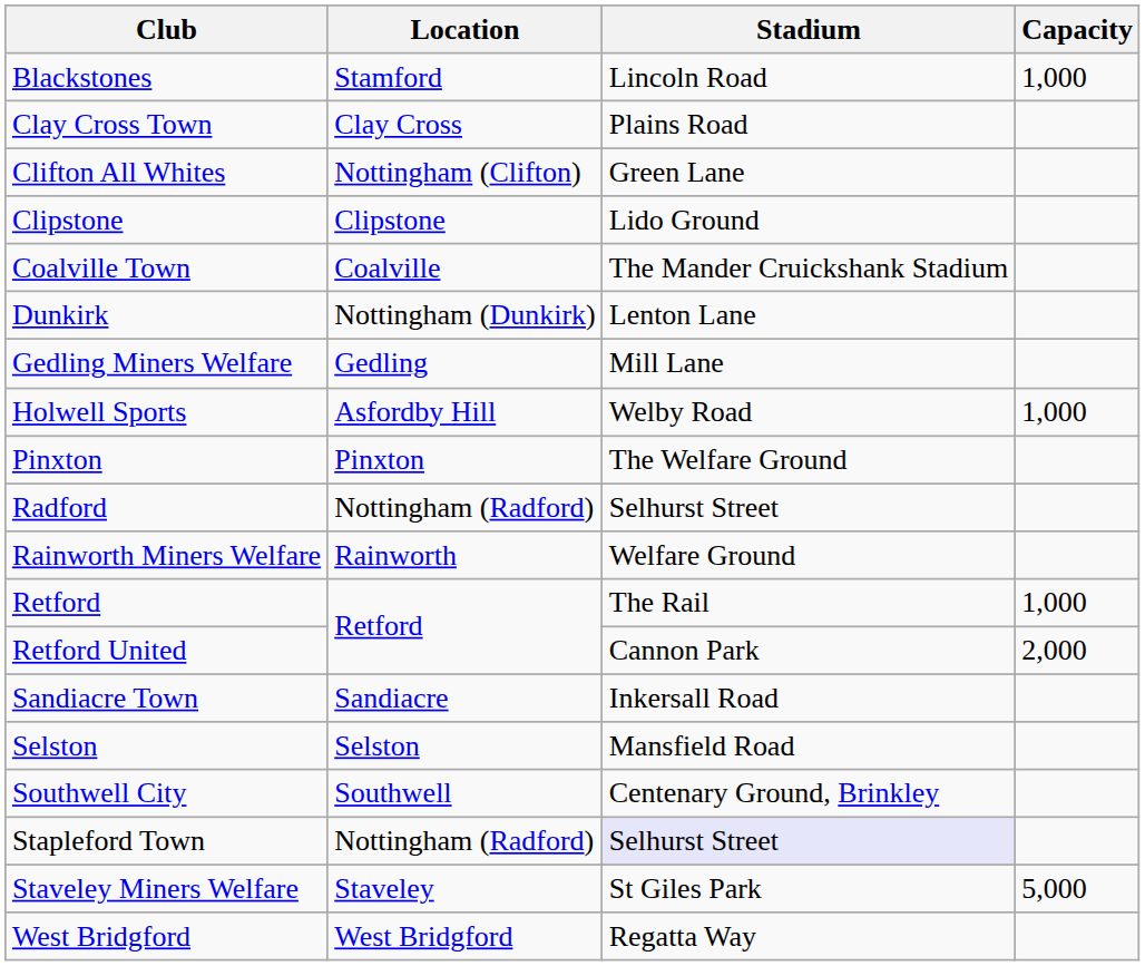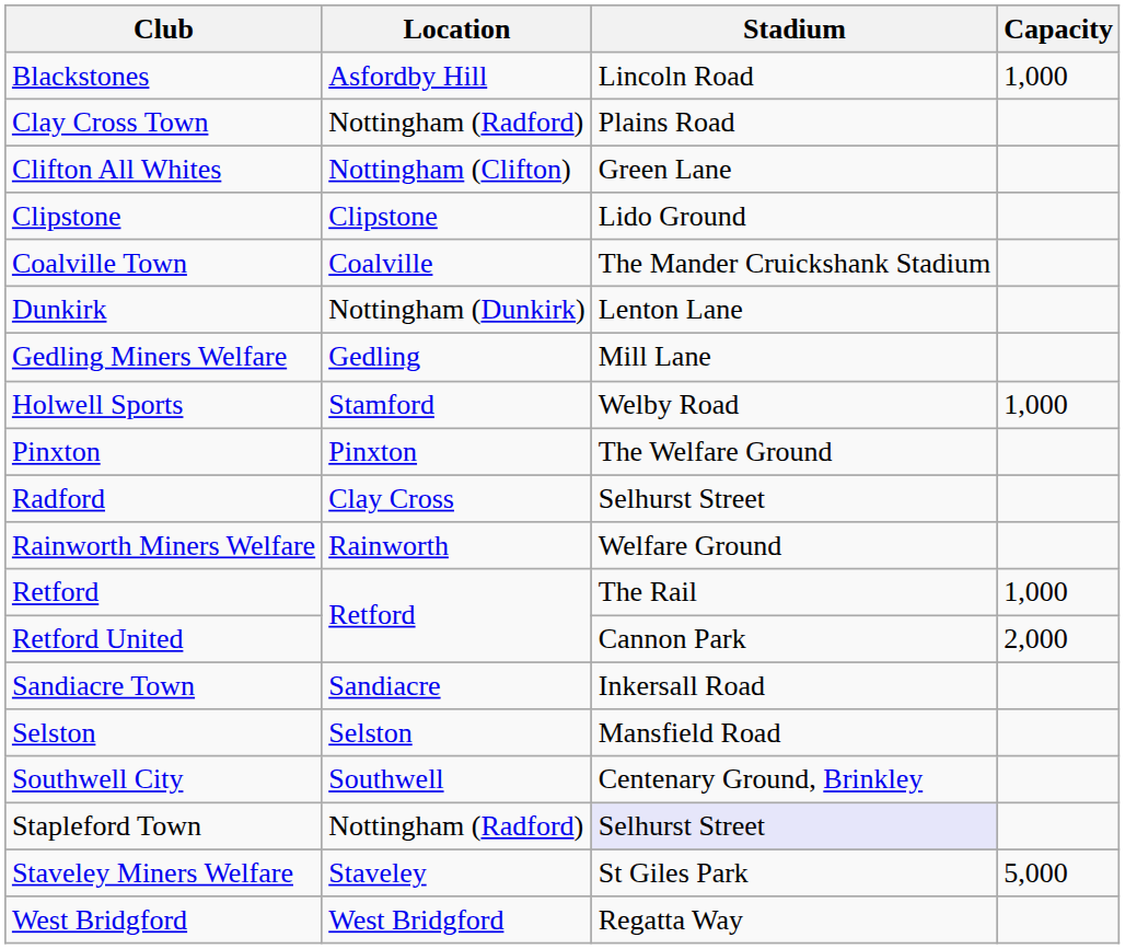Blackstones | Location: Stamford -> Asfordby Hill
Clay Cross Town | Location: Clay Cross -> Nottingham (Radford)
Holwell Sports | Location: Asfordby Hill -> Stamford
Radford | Location: Nottingham (Radford) -> Clay Cross
